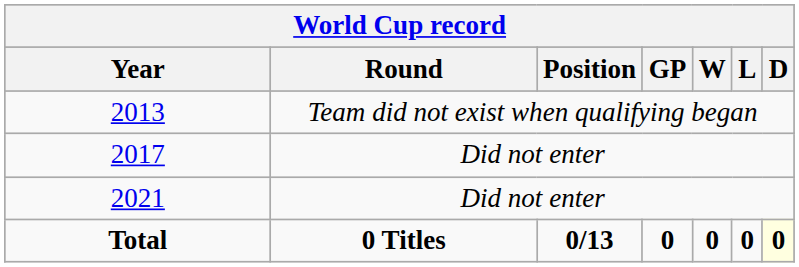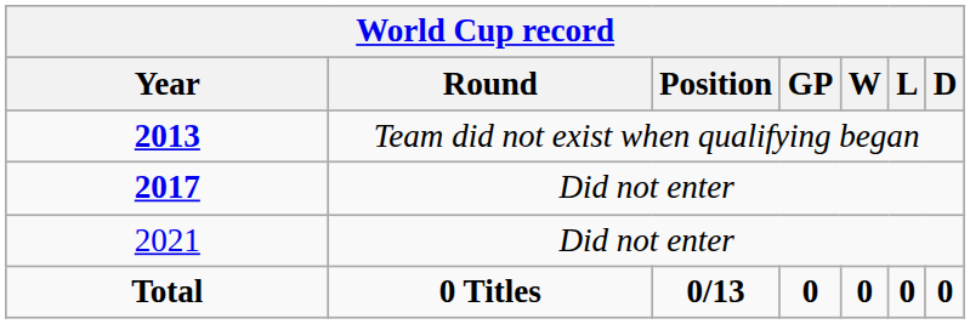2013 | Year: normal -> bold
2017 | Year: normal -> bold
Total | D: lightyellow background -> no background
